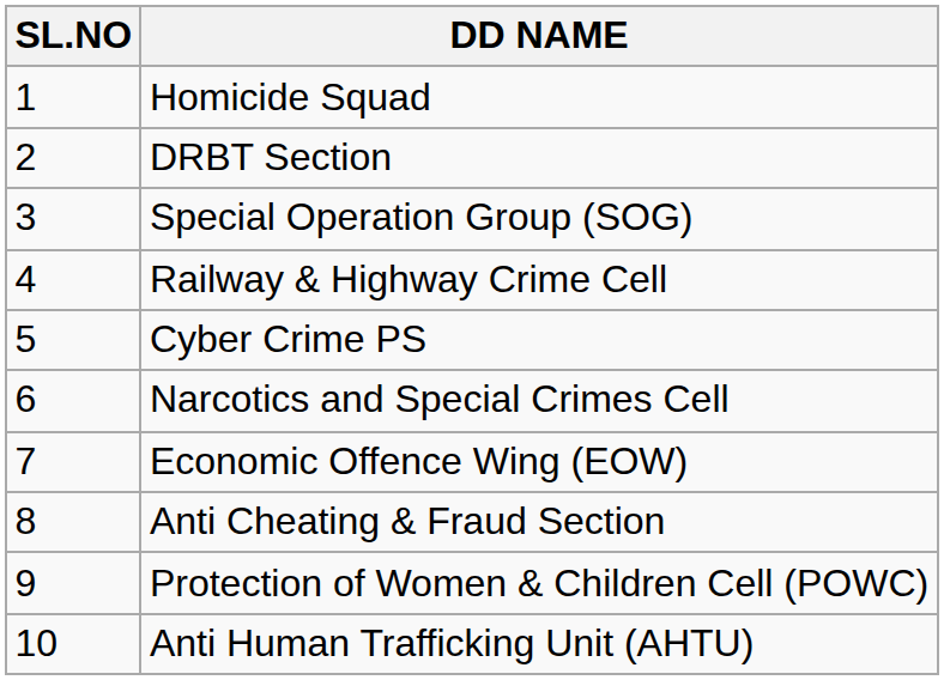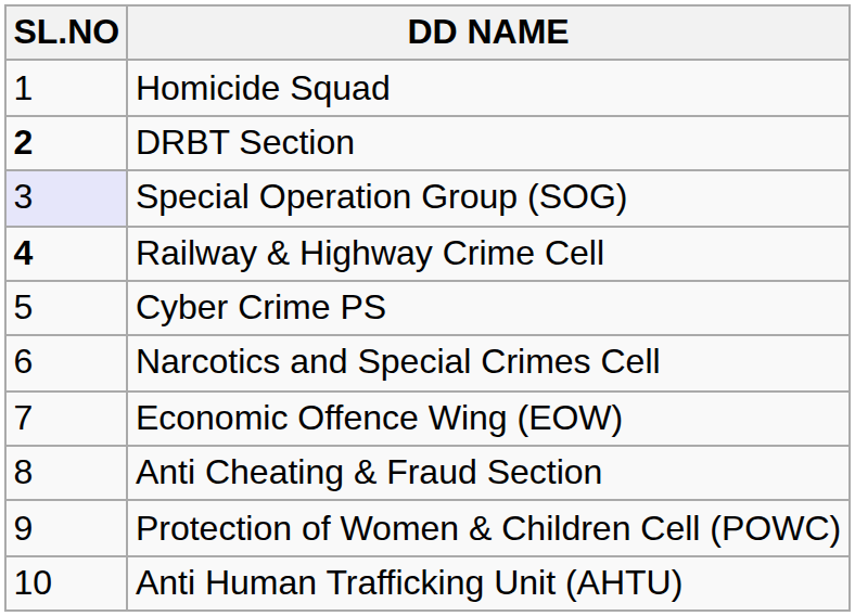DRBT Section | SL.NO: normal -> bold
Special Operation Group (SOG) | SL.NO: no background -> lavender background
Railway & Highway Crime Cell | SL.NO: normal -> bold
